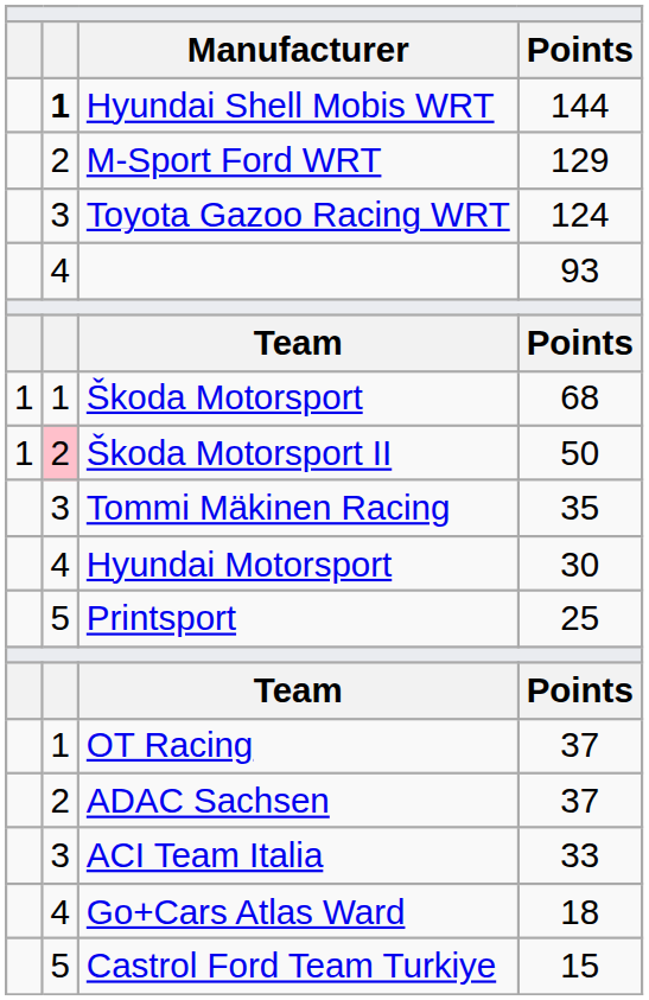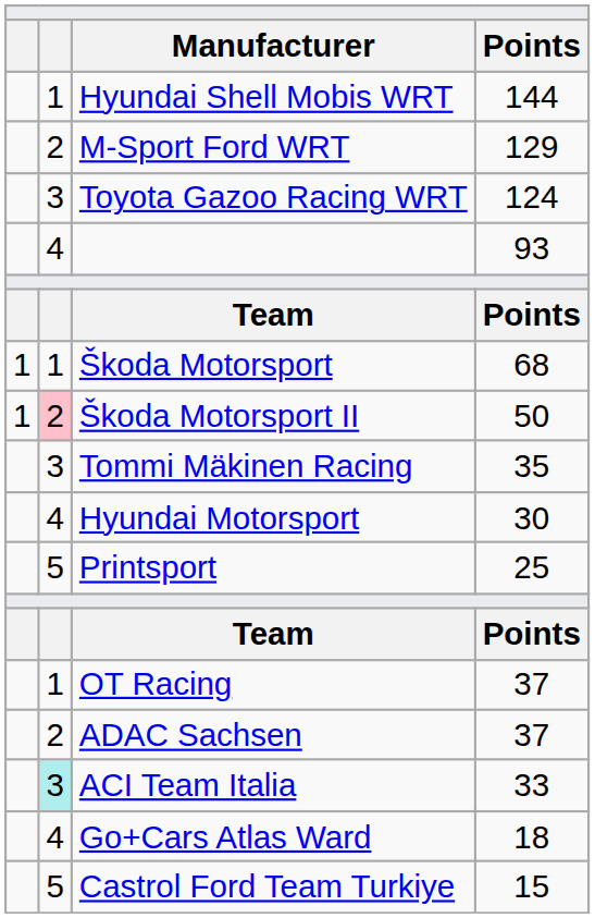Hyundai Shell Mobis WRT | column 2: bold -> normal
ACI Team Italia | column 2: no background -> paleturquoise background
